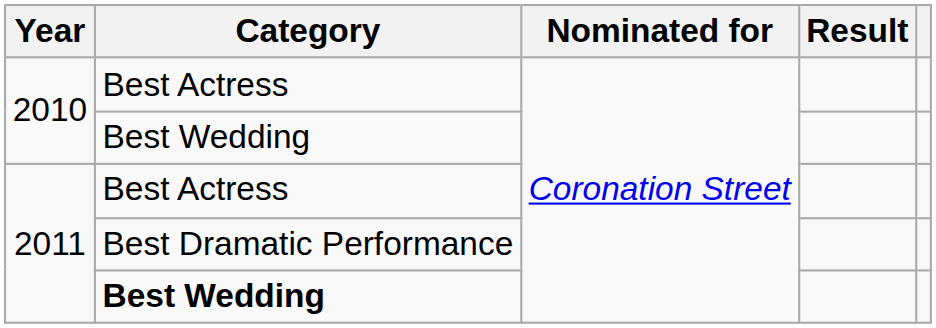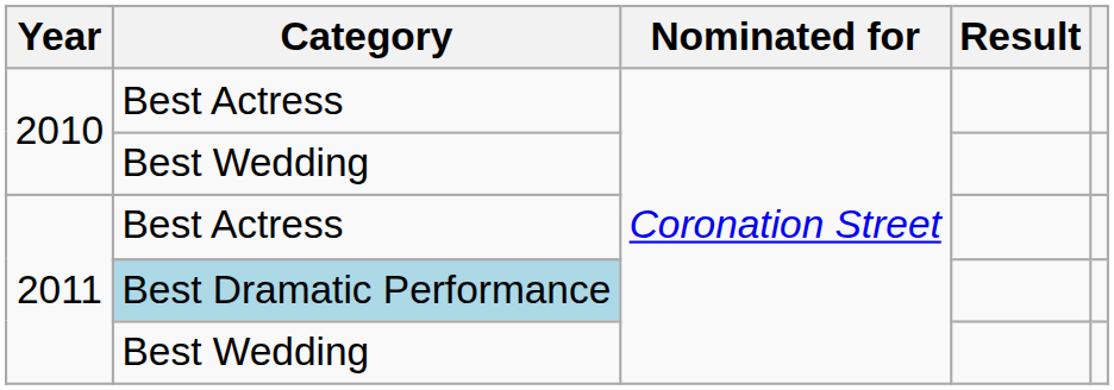Best Dramatic Performance | Category: no background -> lightblue background
2011 / Best Wedding | Category: bold -> normal
